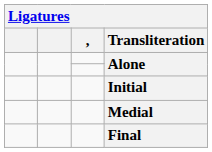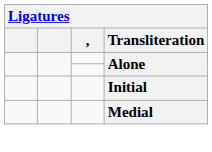- row: Final
